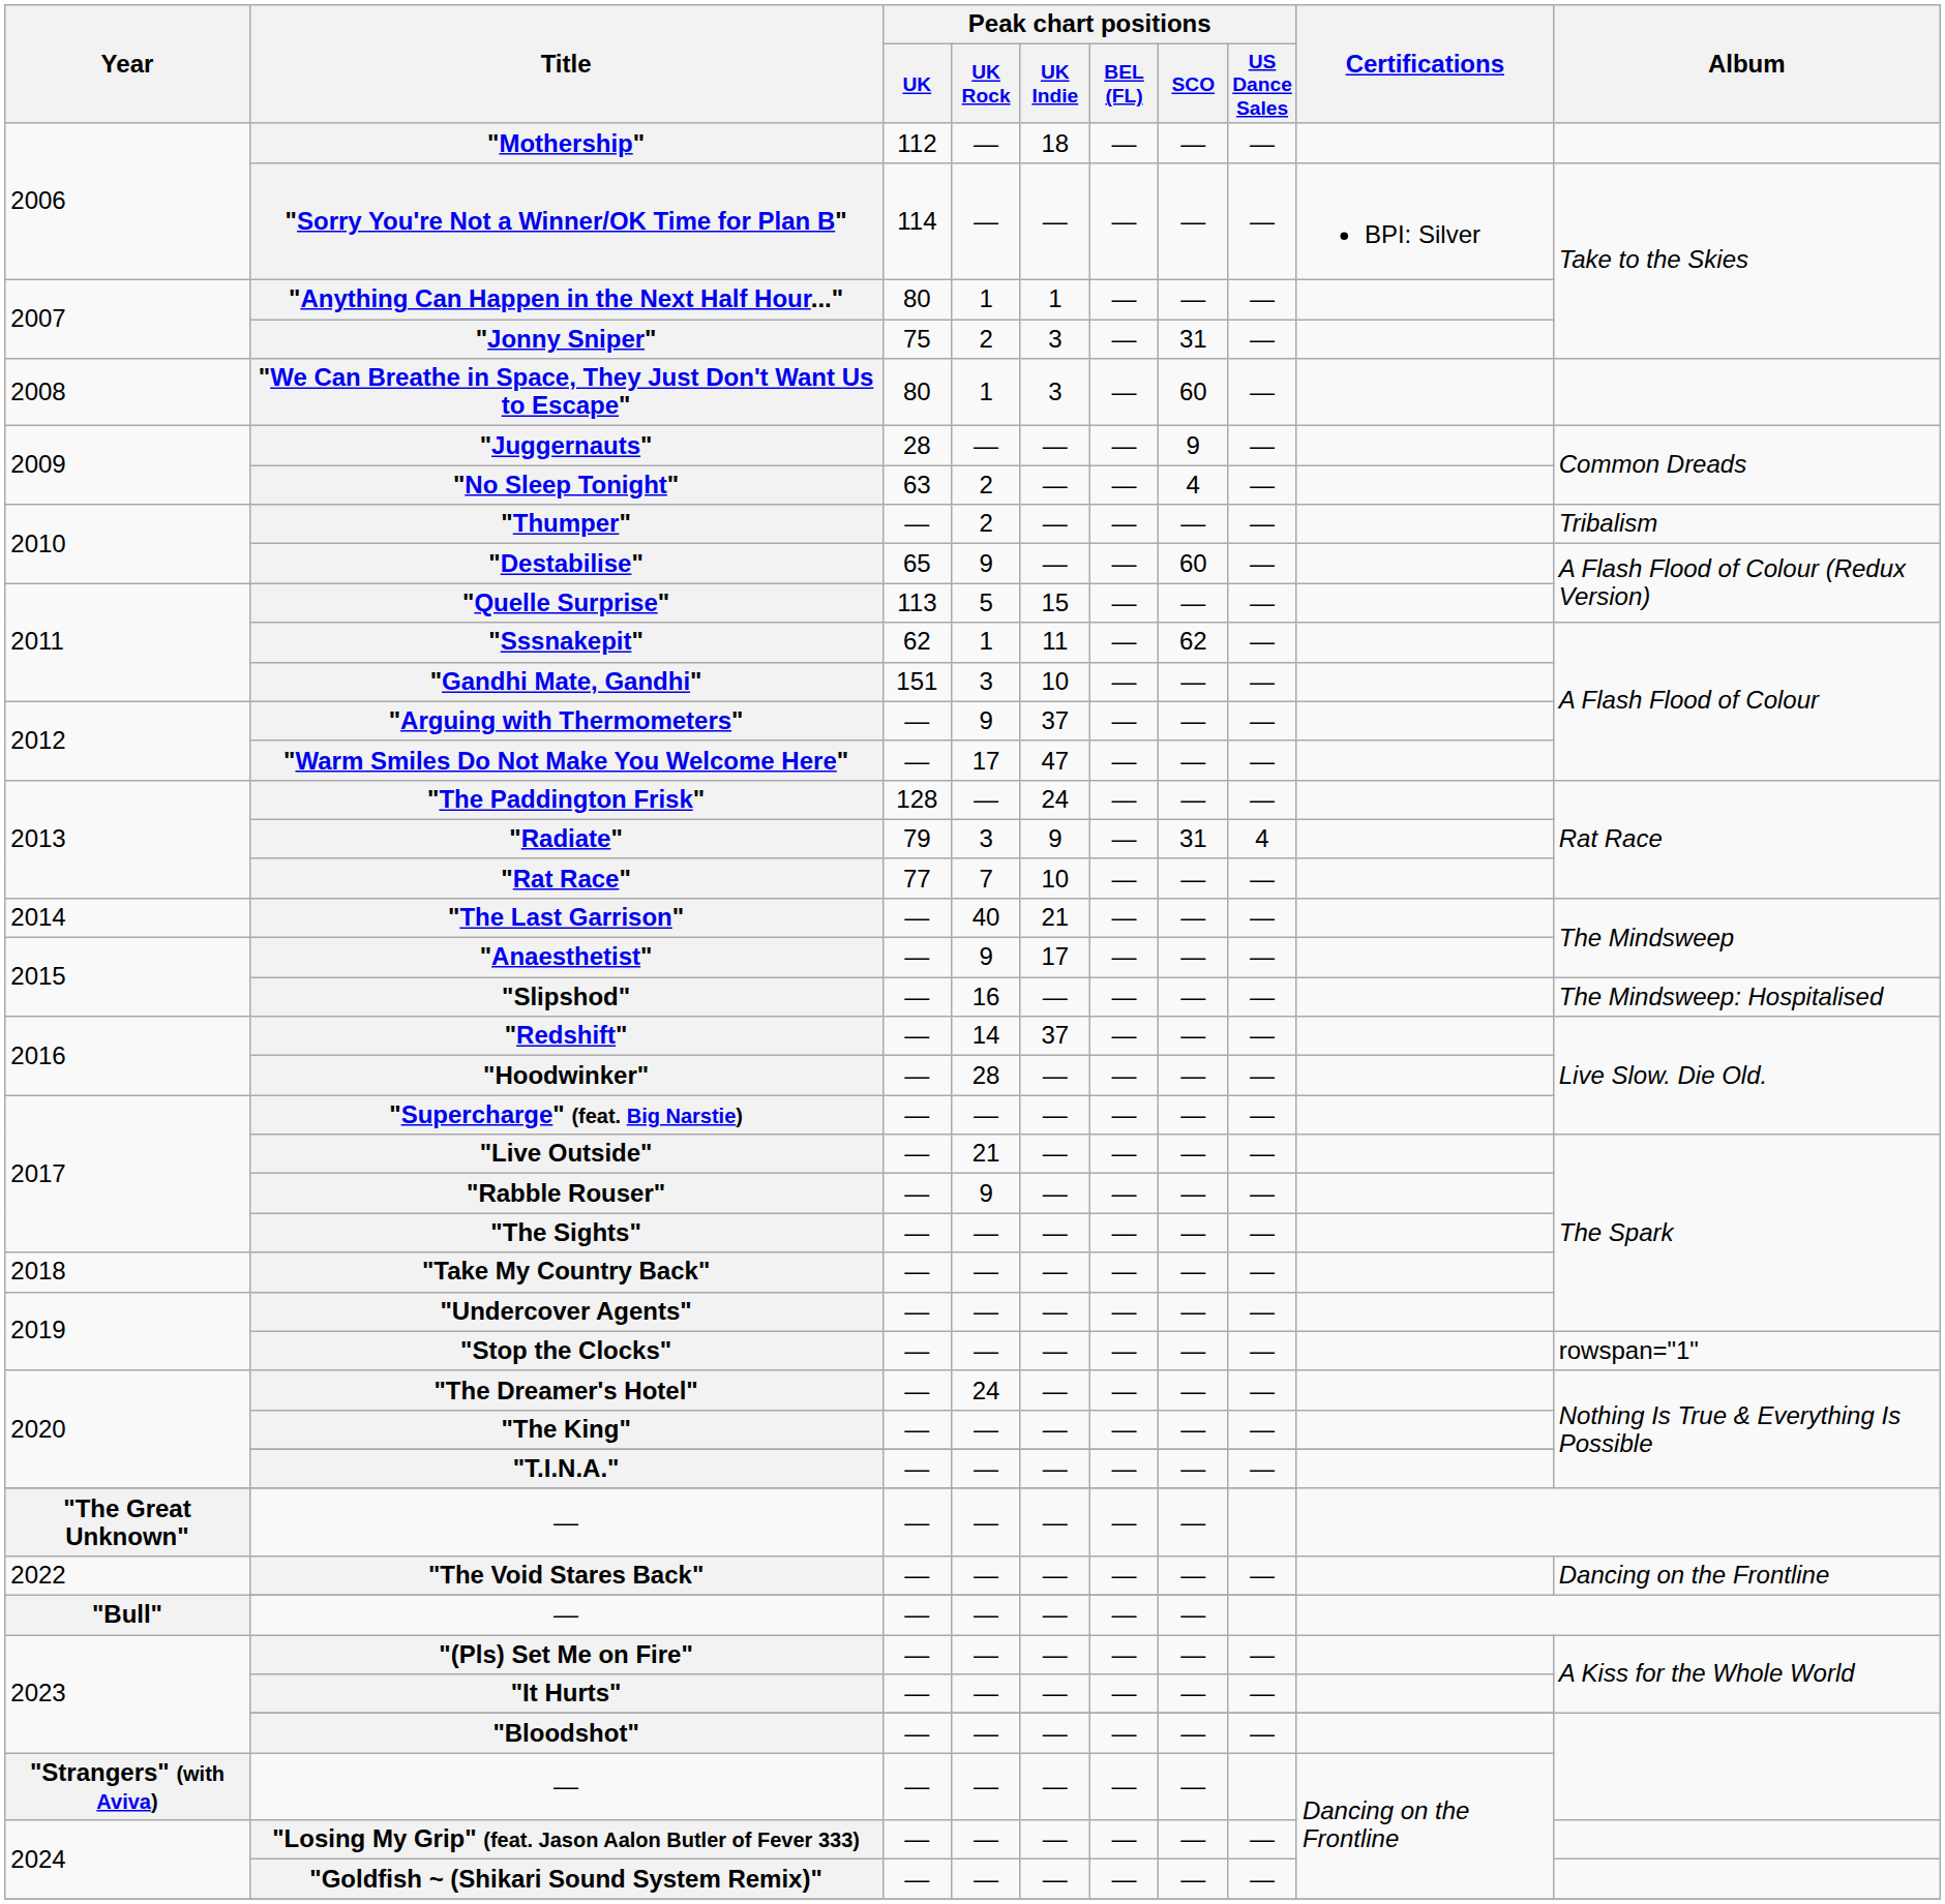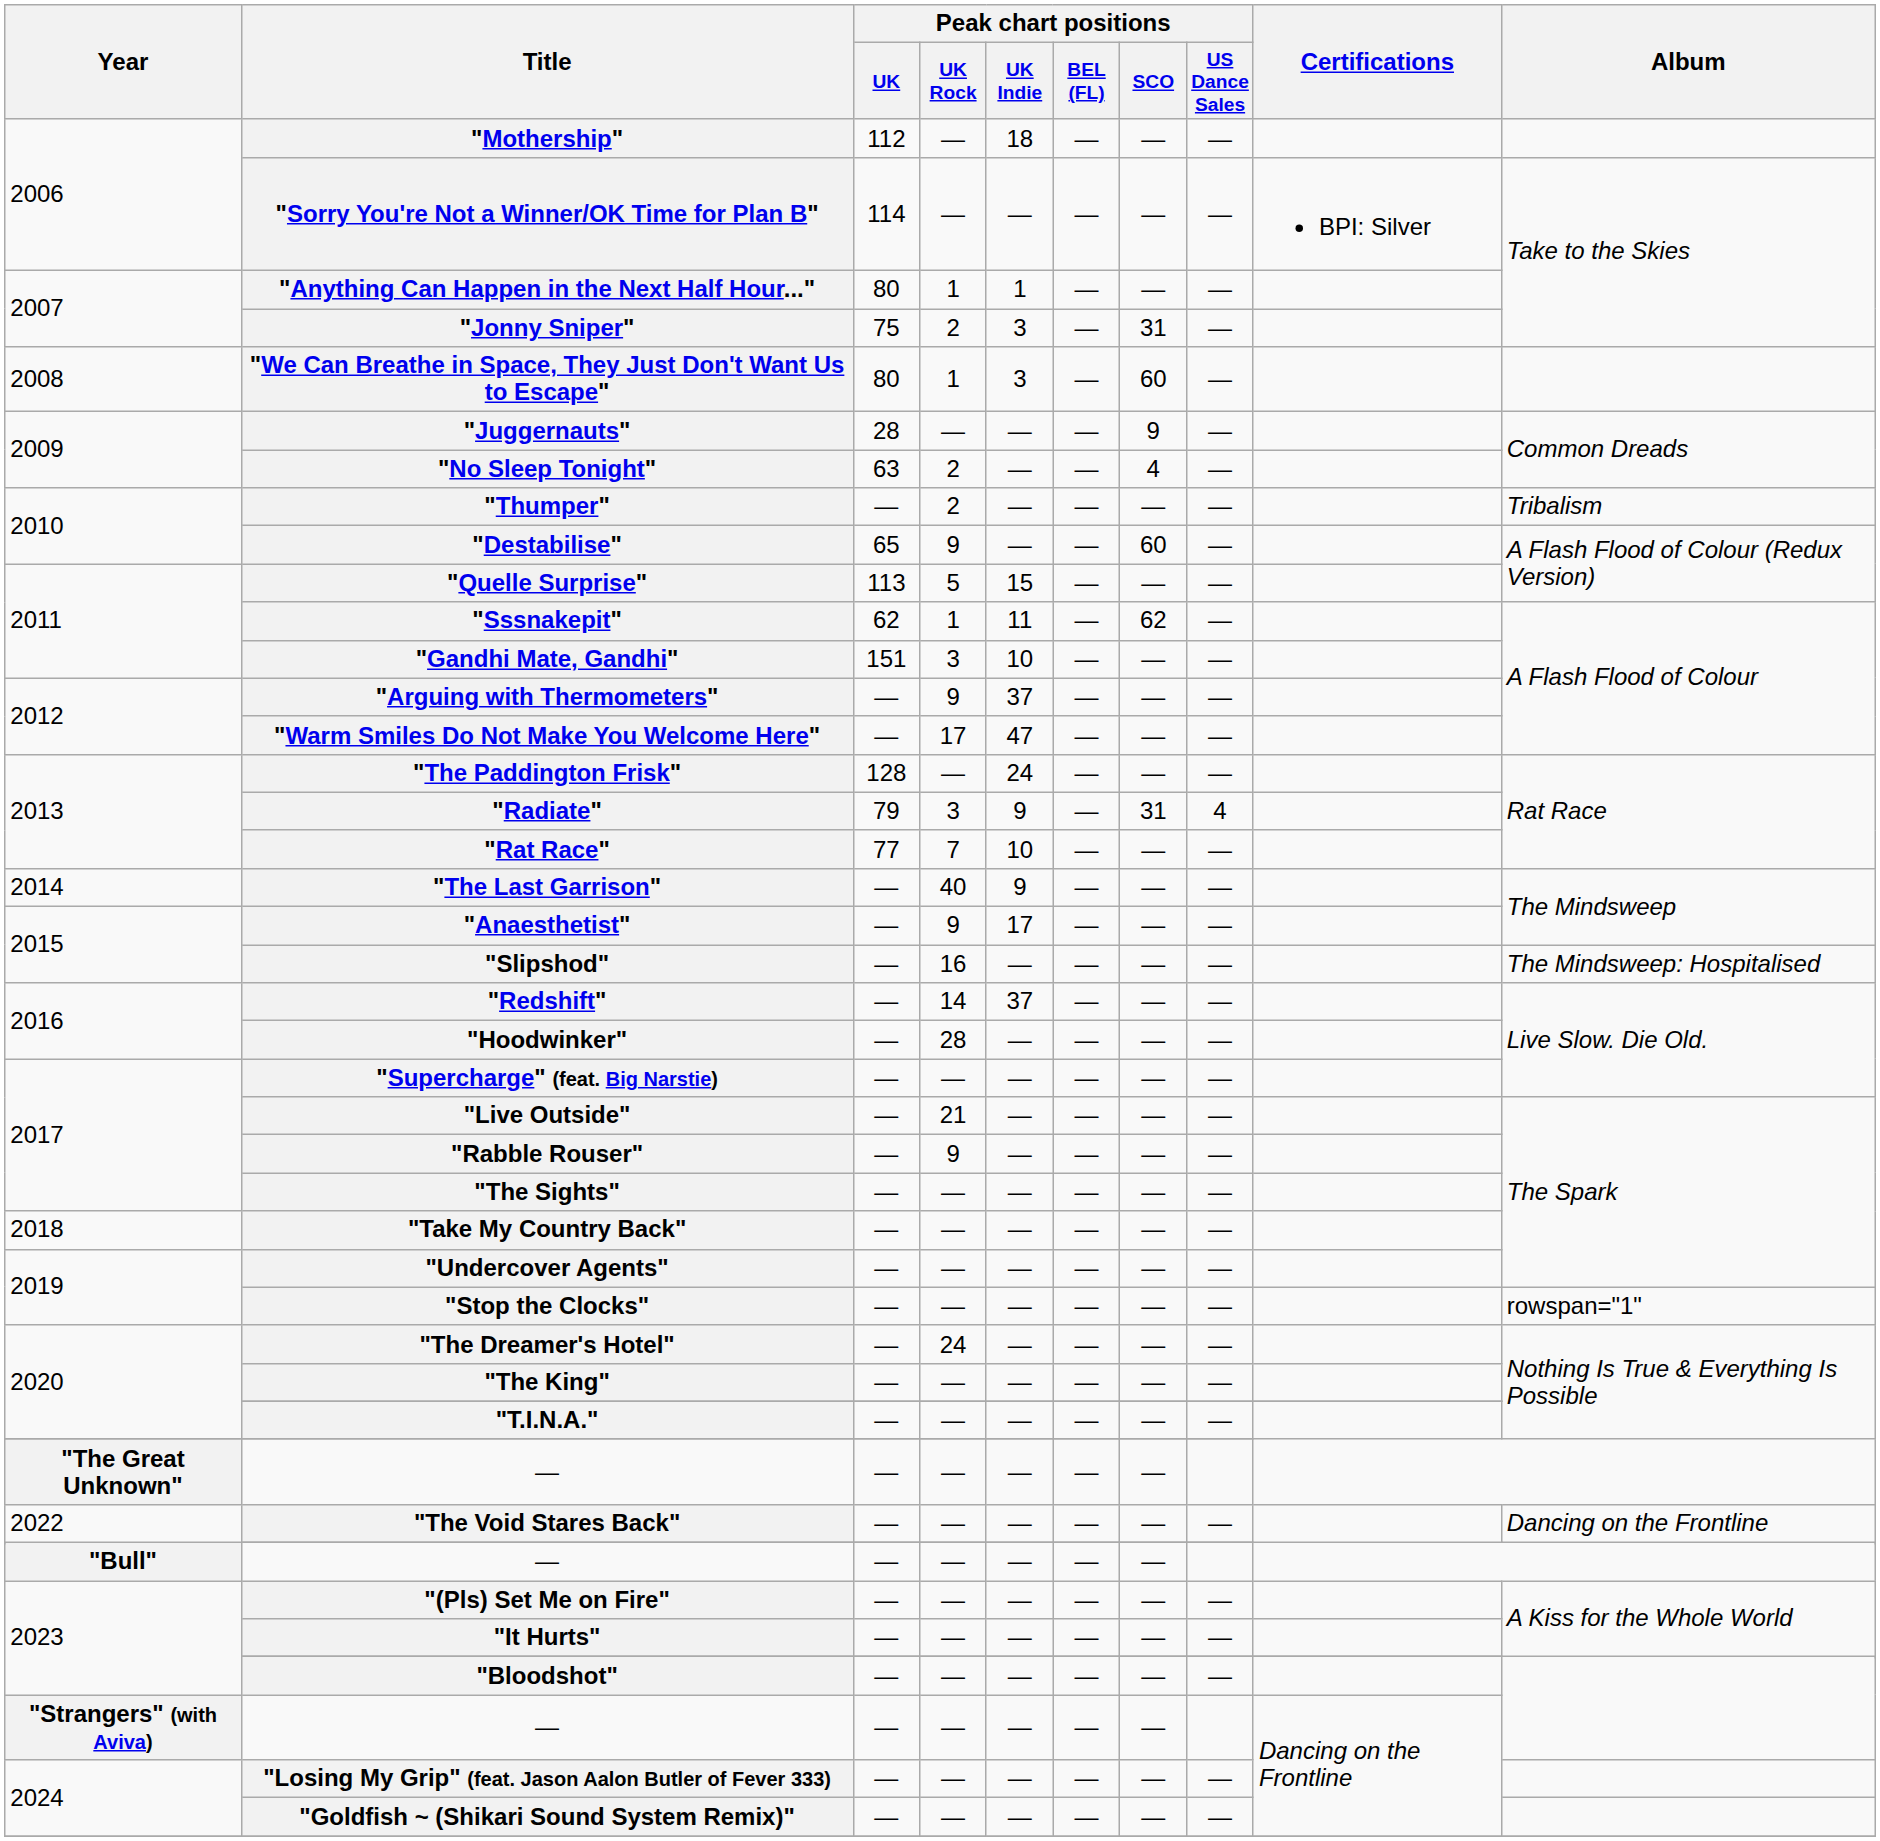"The Last Garrison" | Peak chart positions / UK Indie: 21 -> 9
